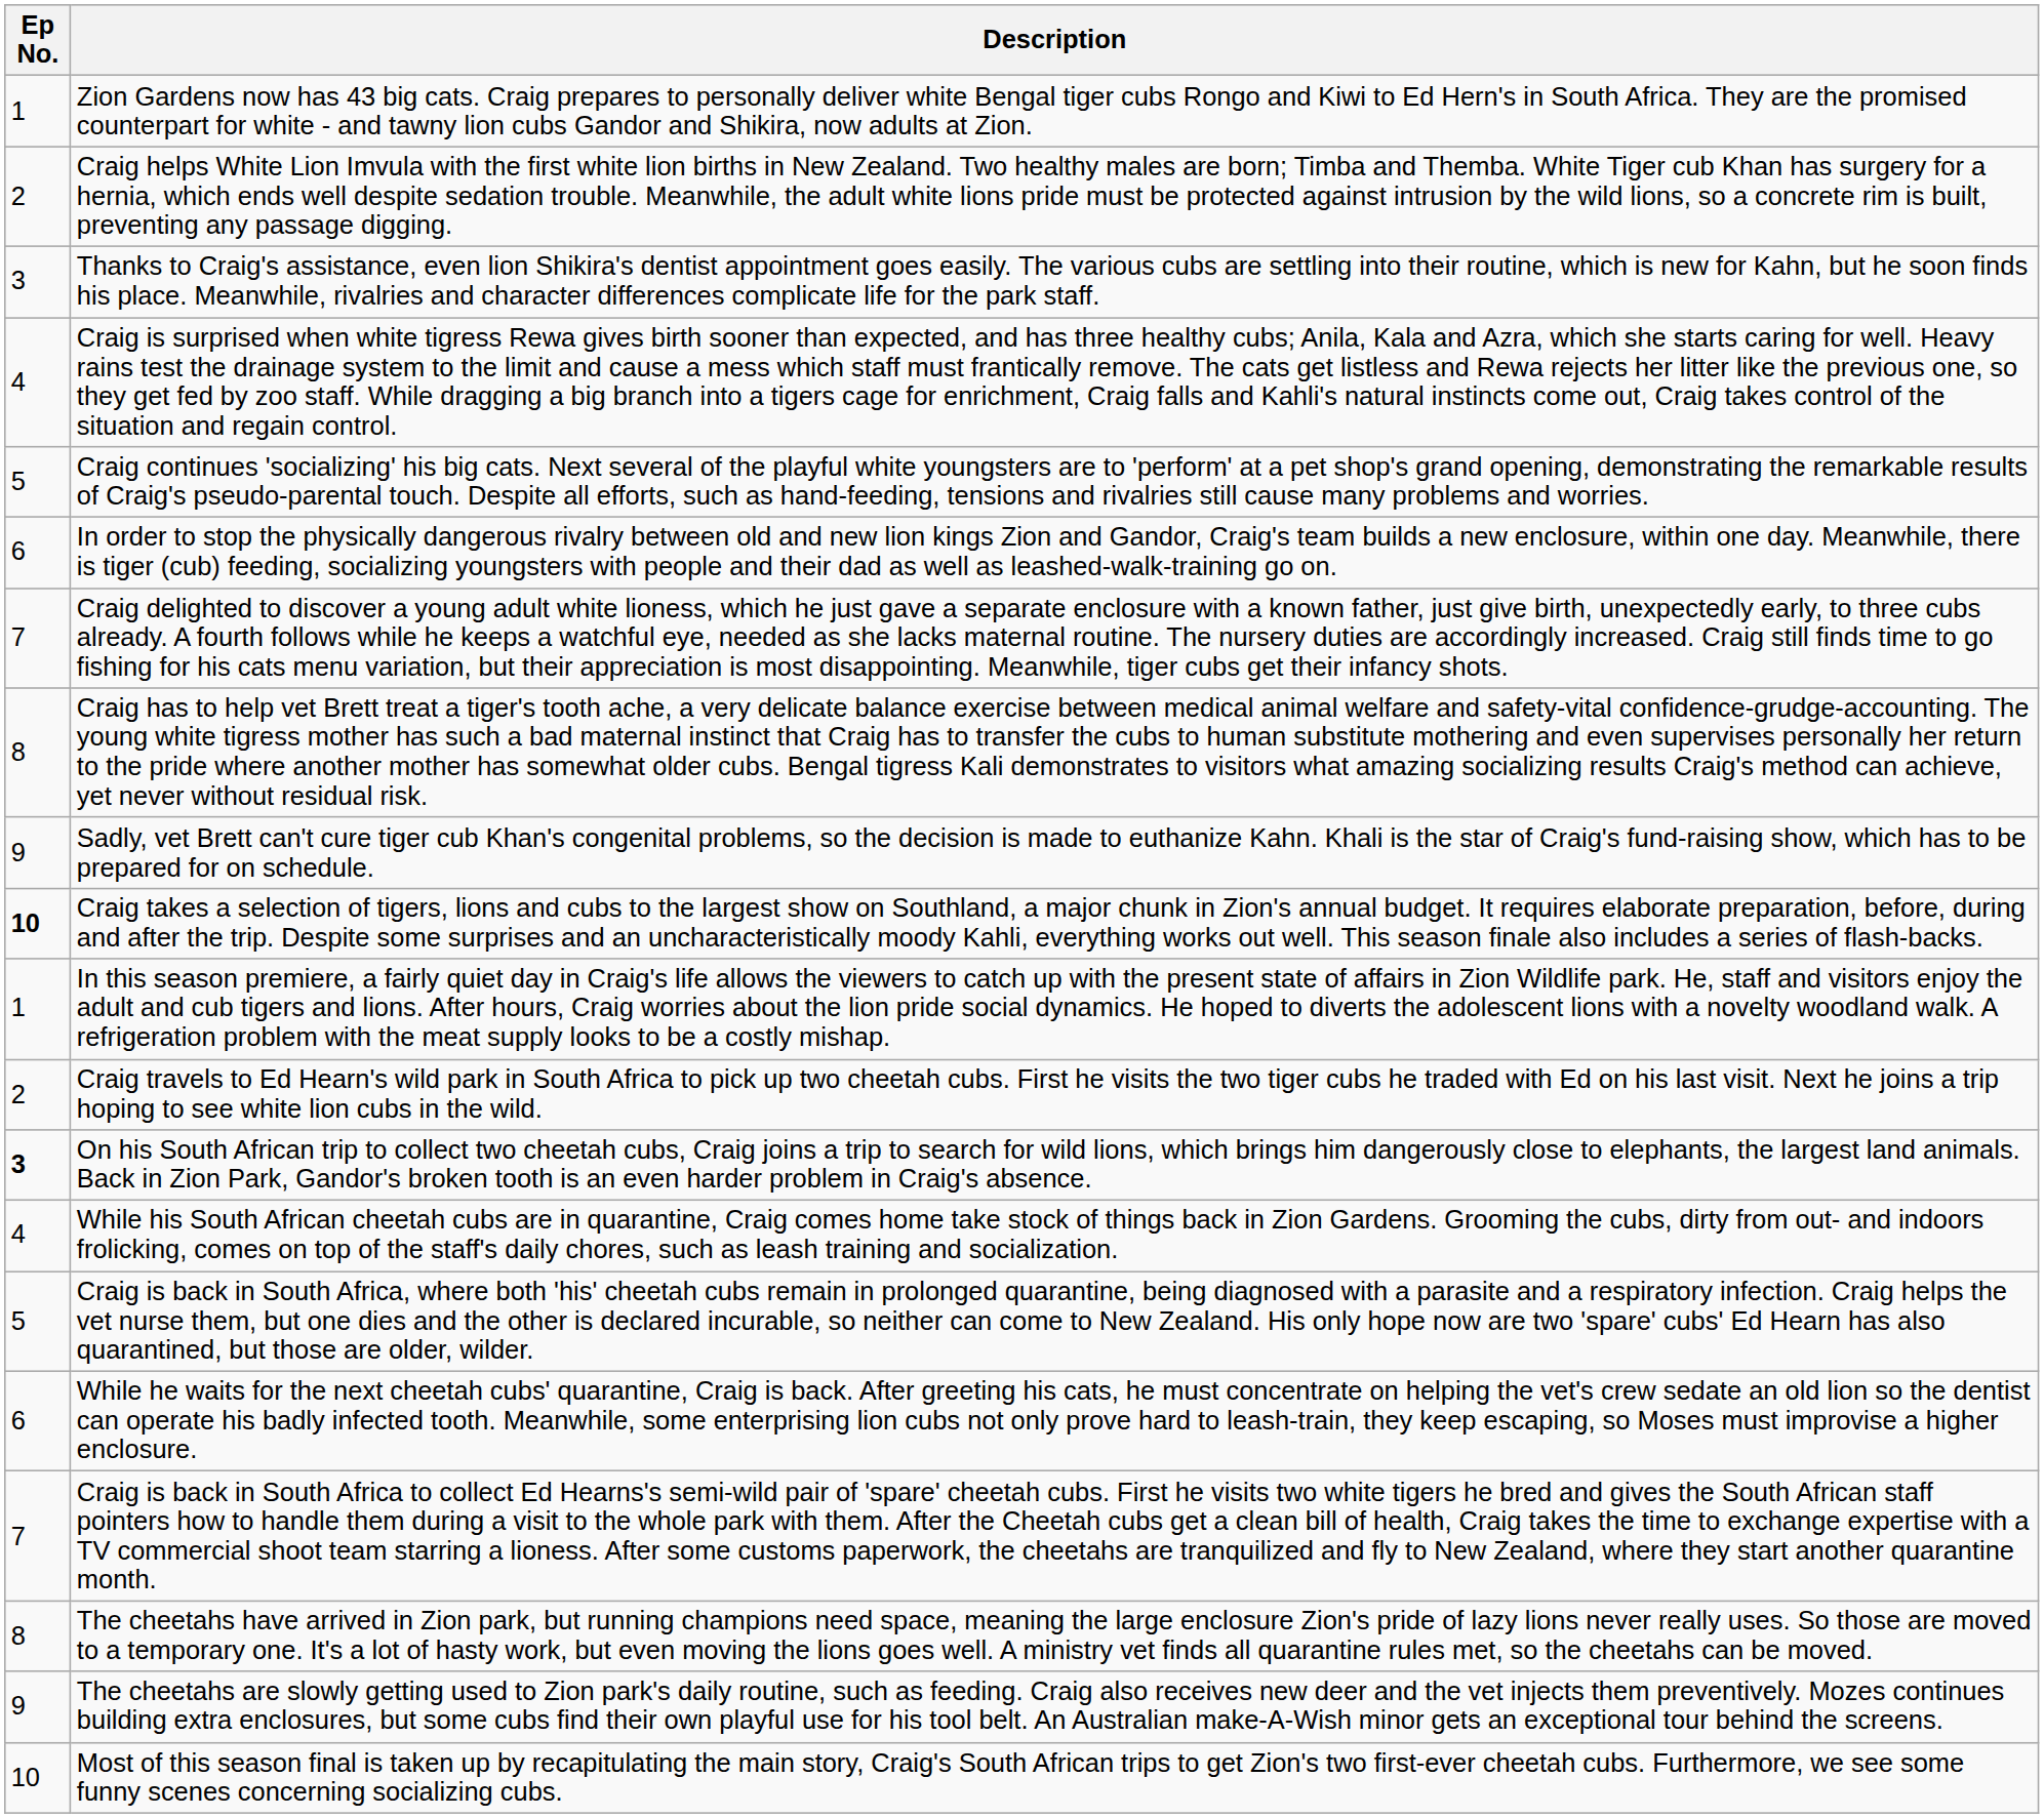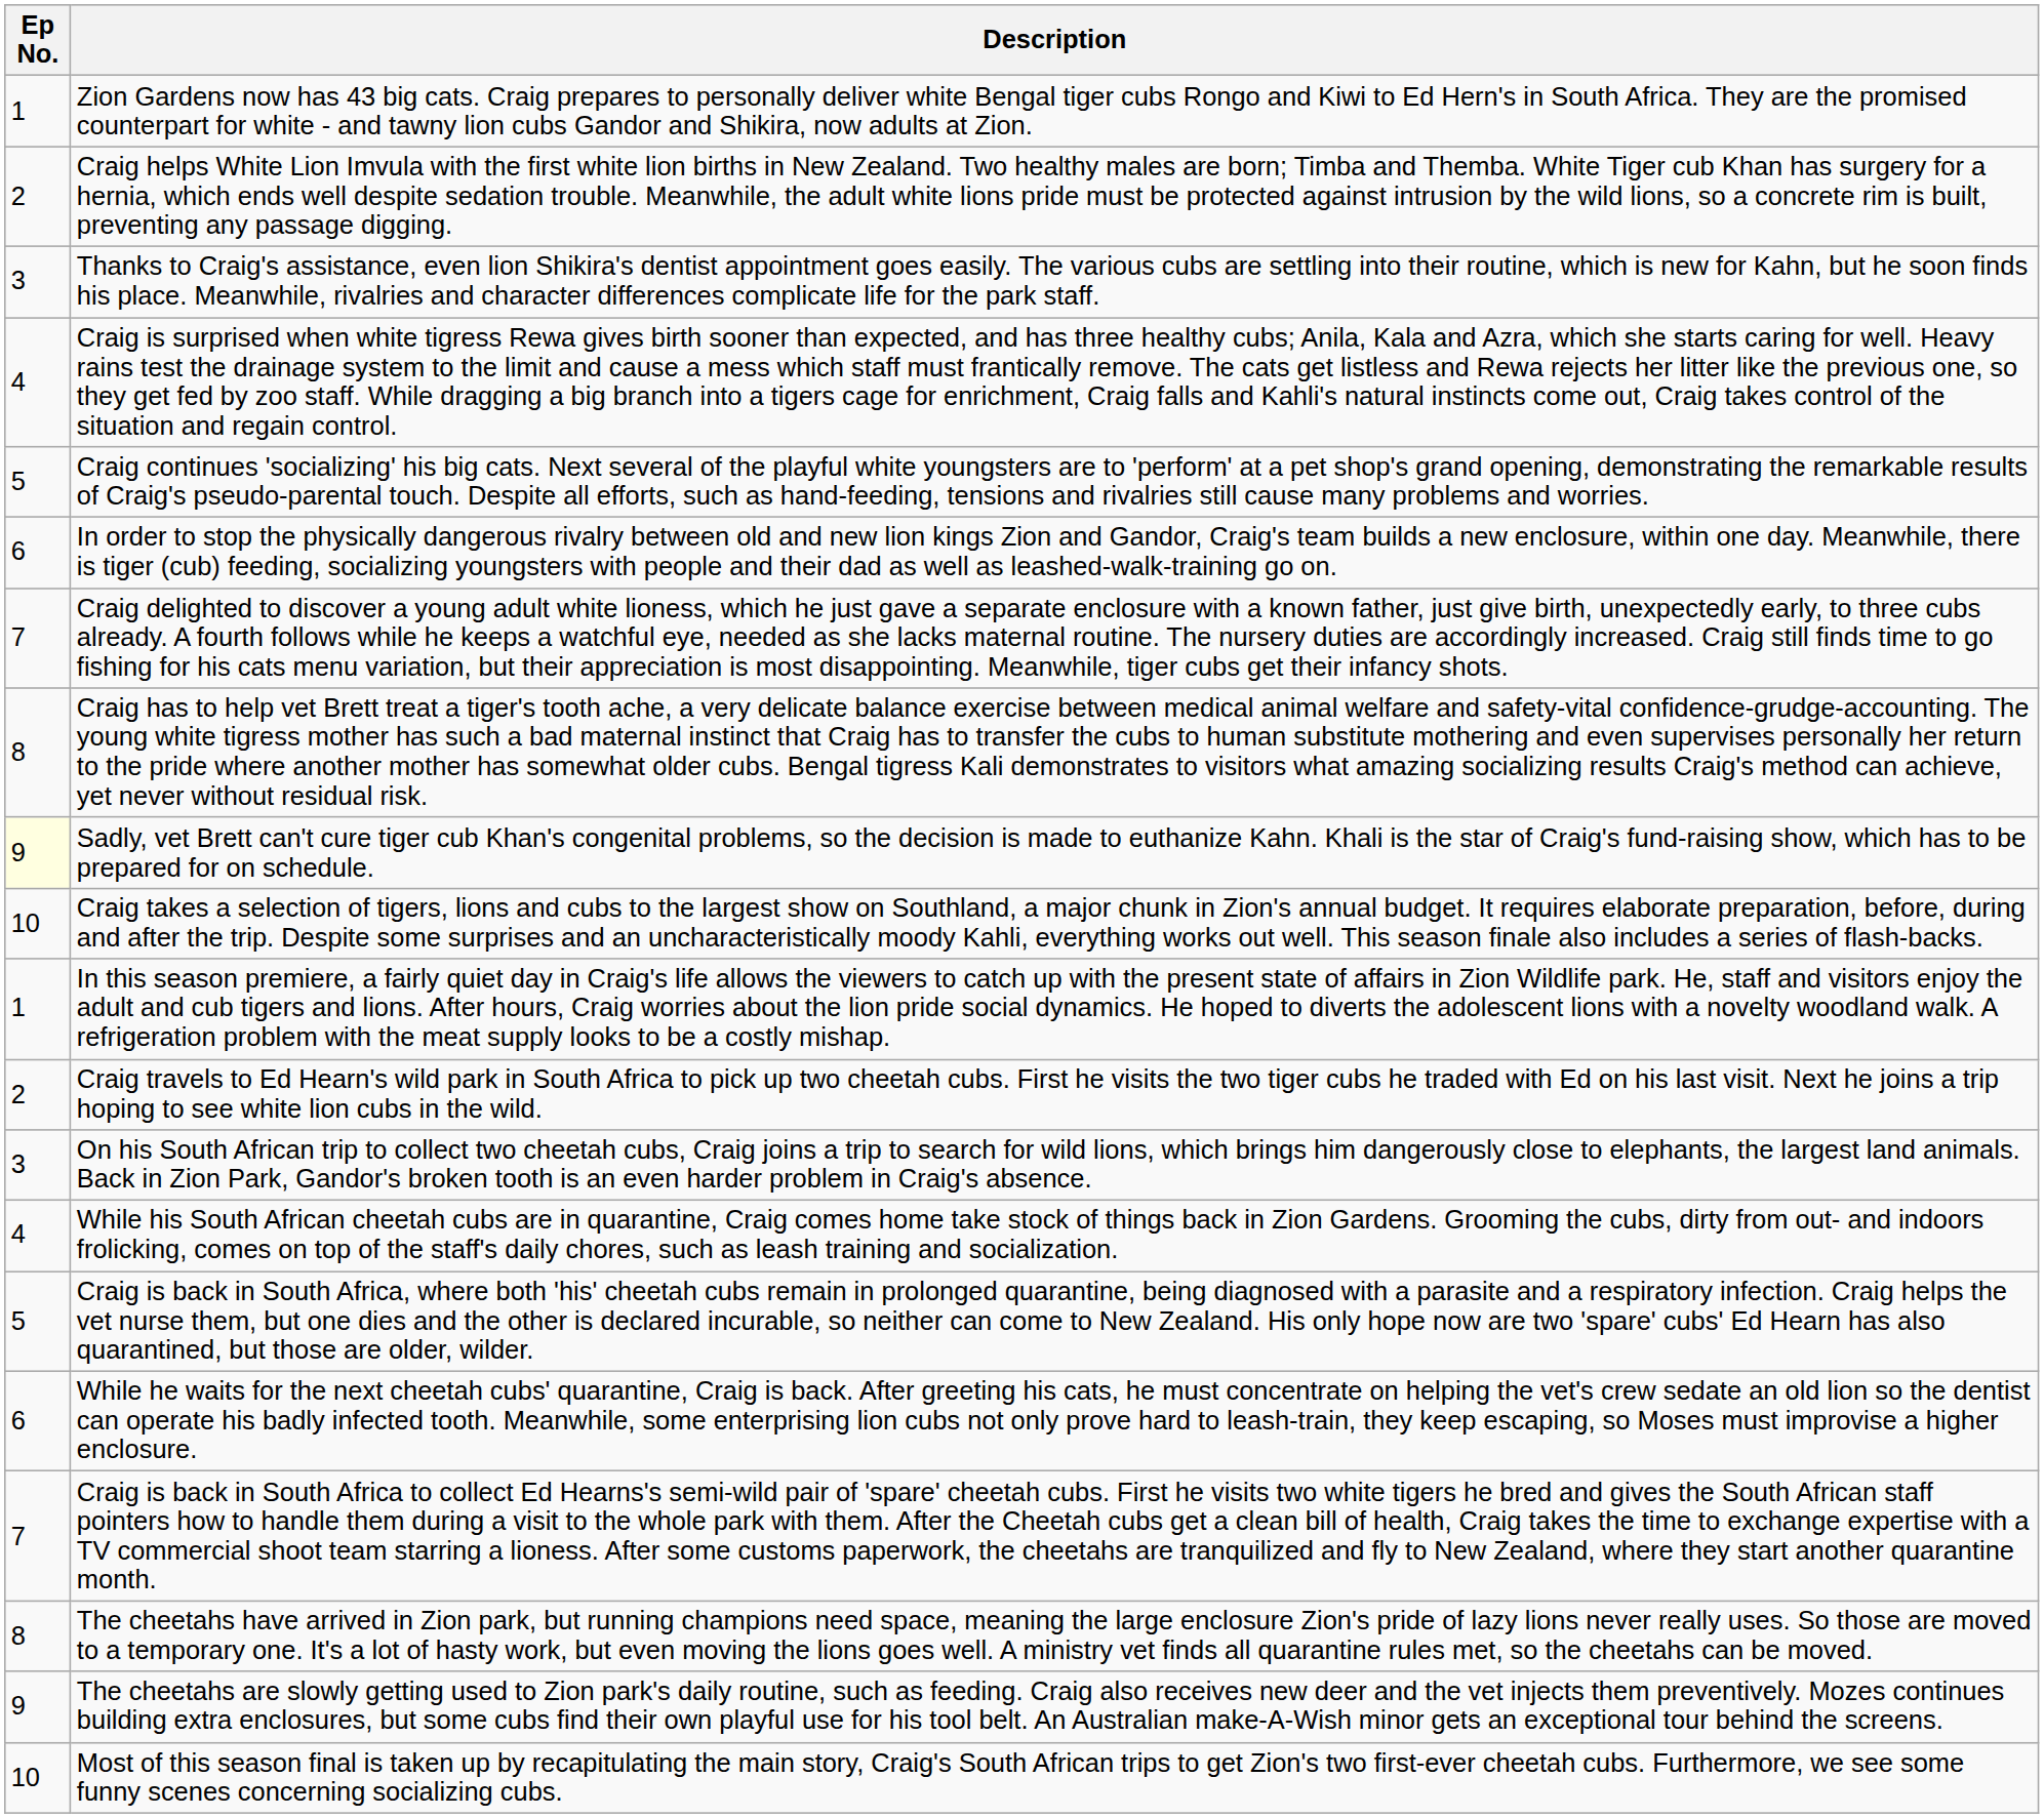row 10 | Ep No.: no background -> lightyellow background
row 11 | Ep No.: bold -> normal
row 14 | Ep No.: bold -> normal
